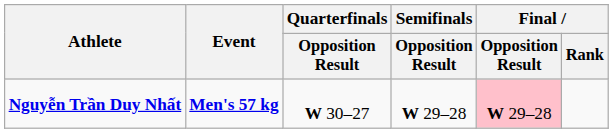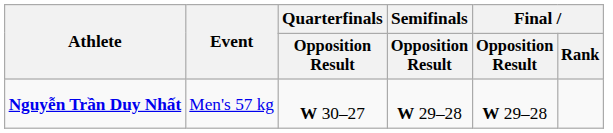Nguyễn Trần Duy Nhất | Event: bold -> normal
Nguyễn Trần Duy Nhất | Final / Opposition Result: pink background -> no background
